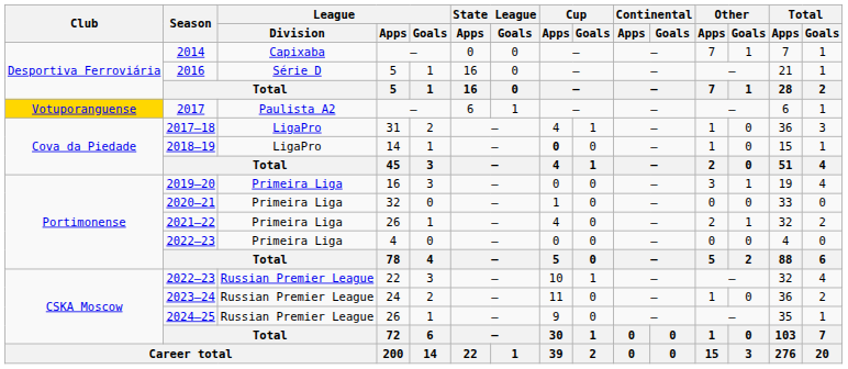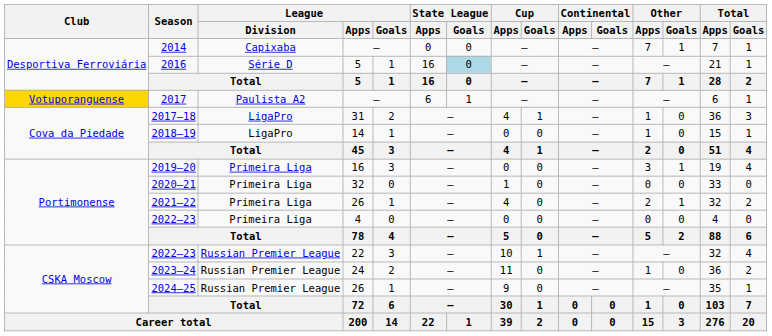2016 | State League / Goals: no background -> lightblue background
2018–19 | Cup / Apps: bold -> normal
